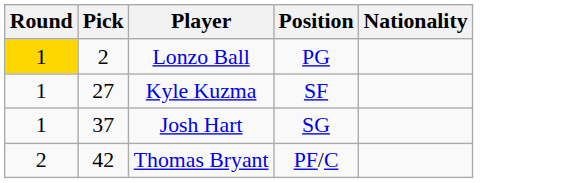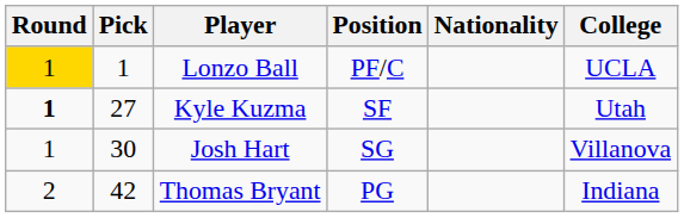+ column: College | UCLA | Utah | Villanova | Indiana
Lonzo Ball | Pick: 2 -> 1
Lonzo Ball | Position: PG -> PF/C
Kyle Kuzma | Round: normal -> bold
Josh Hart | Pick: 37 -> 30
Thomas Bryant | Position: PF/C -> PG
